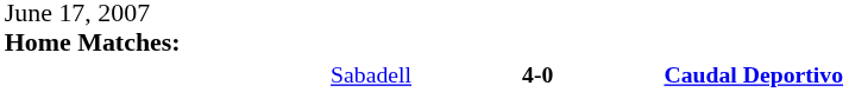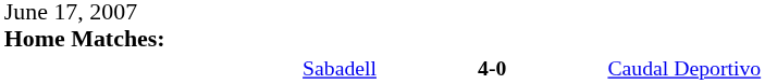Sabadell | column 3: bold -> normal
